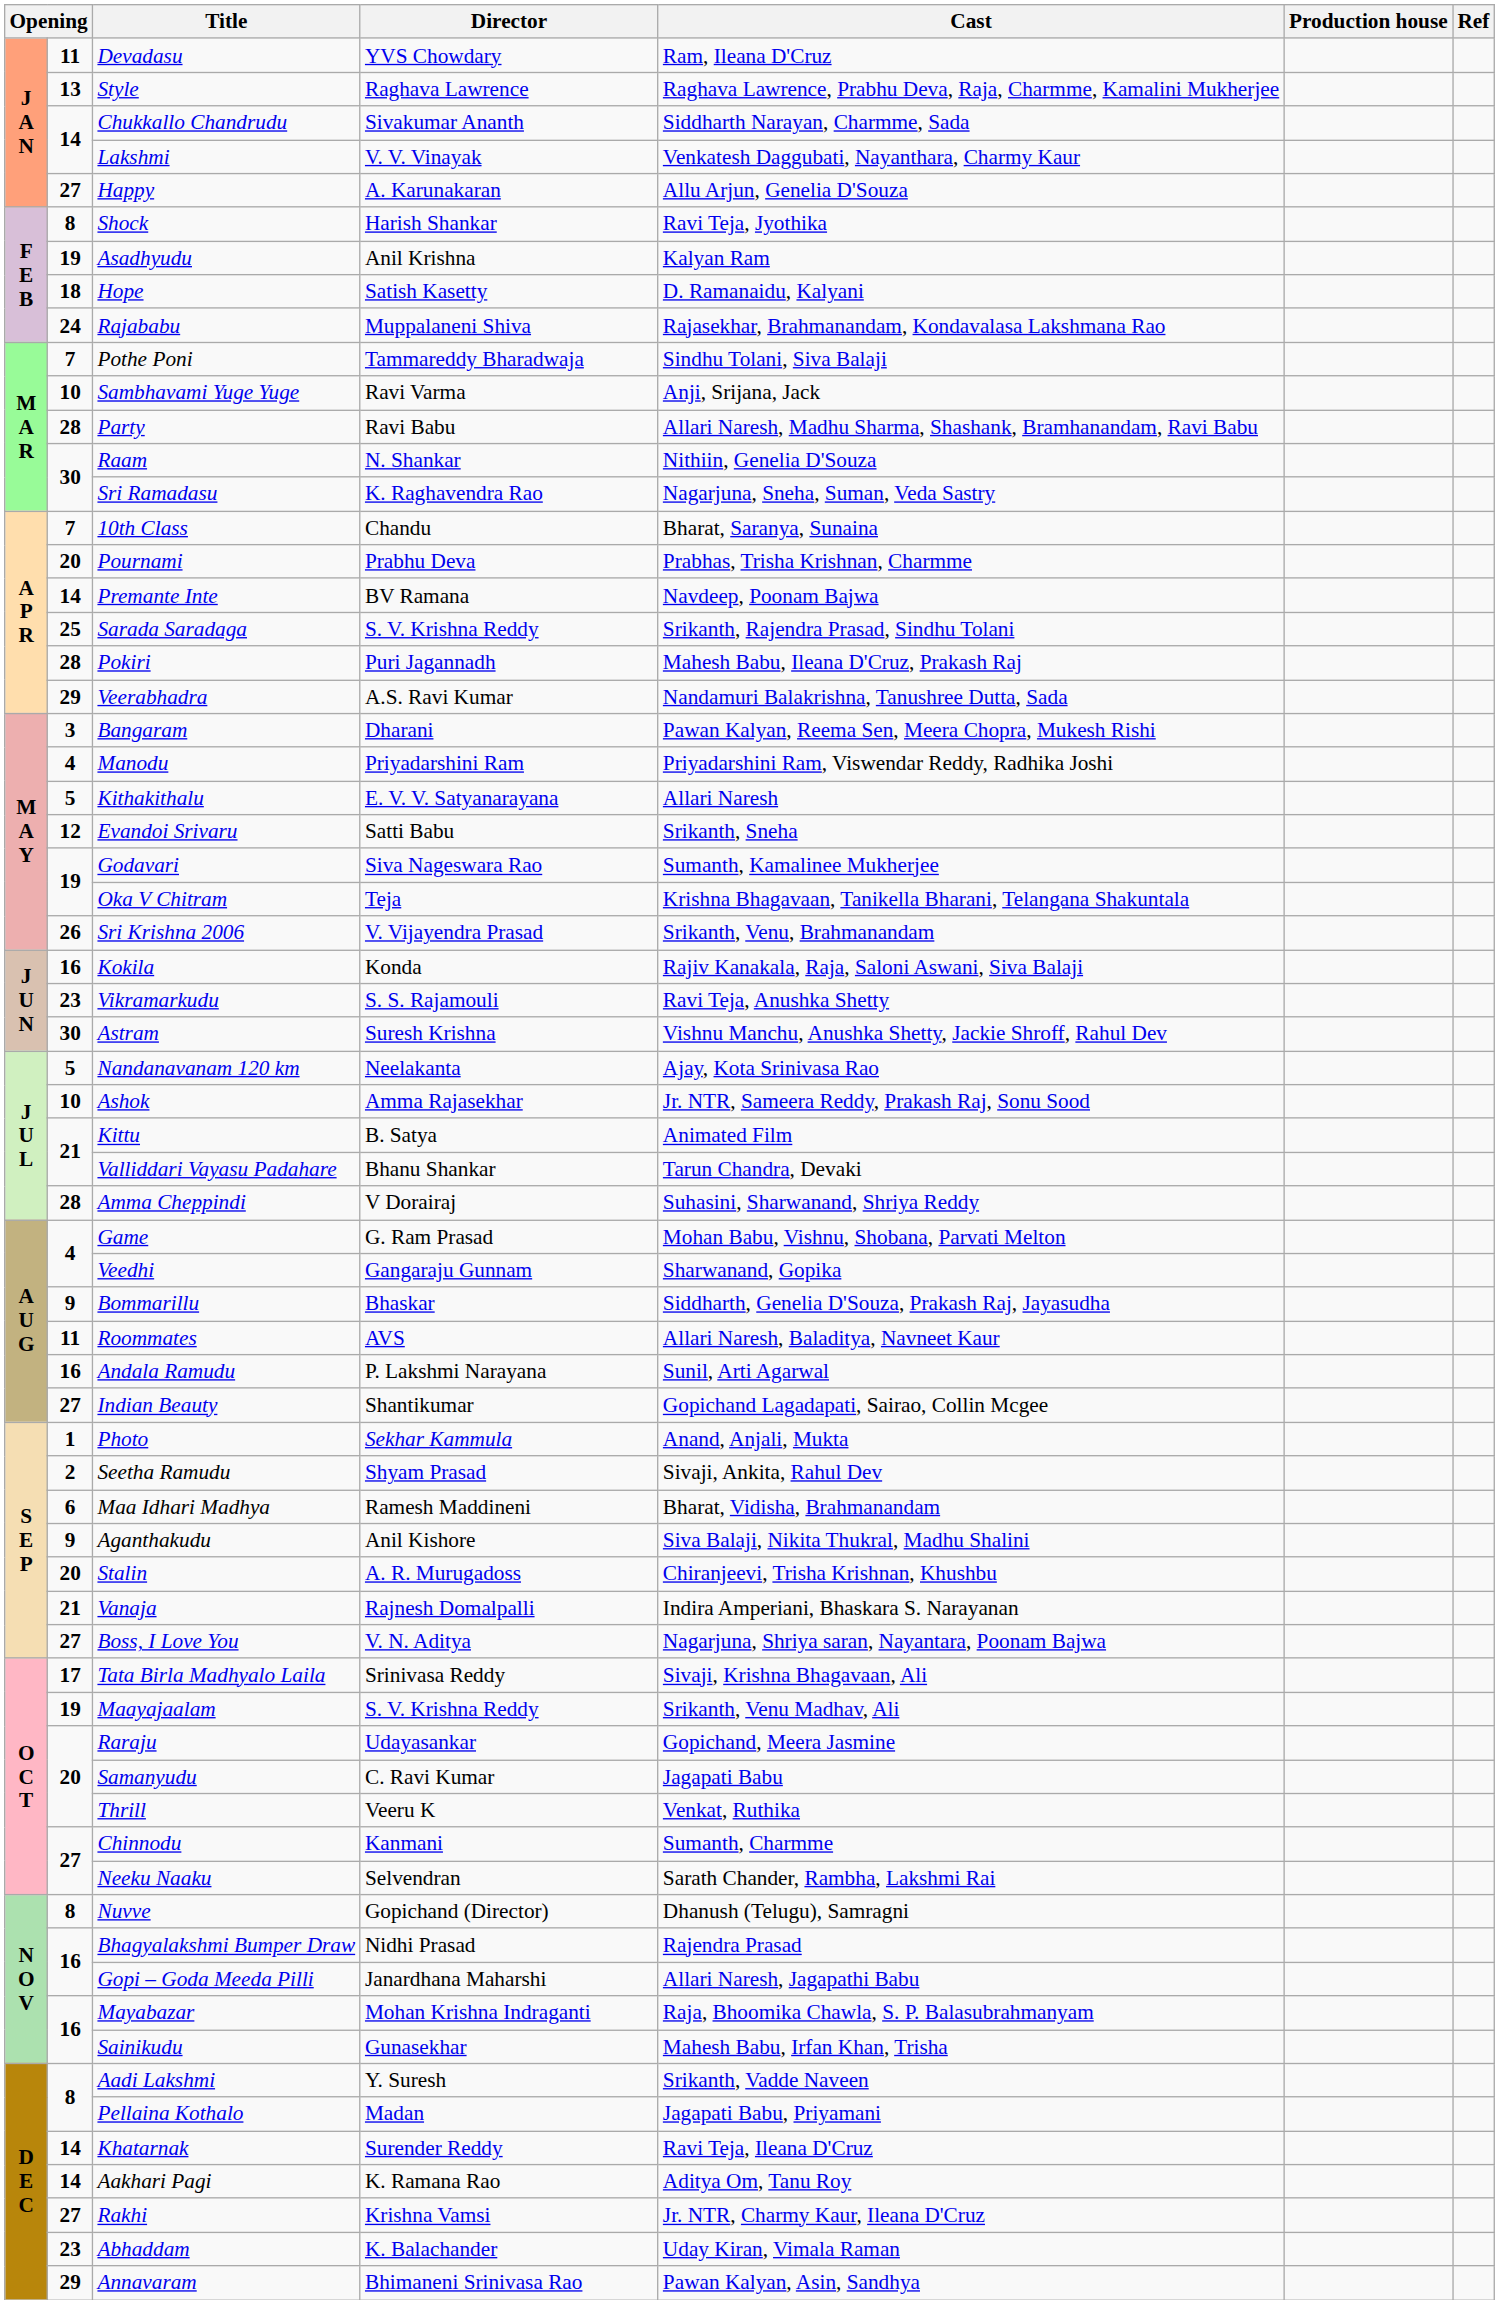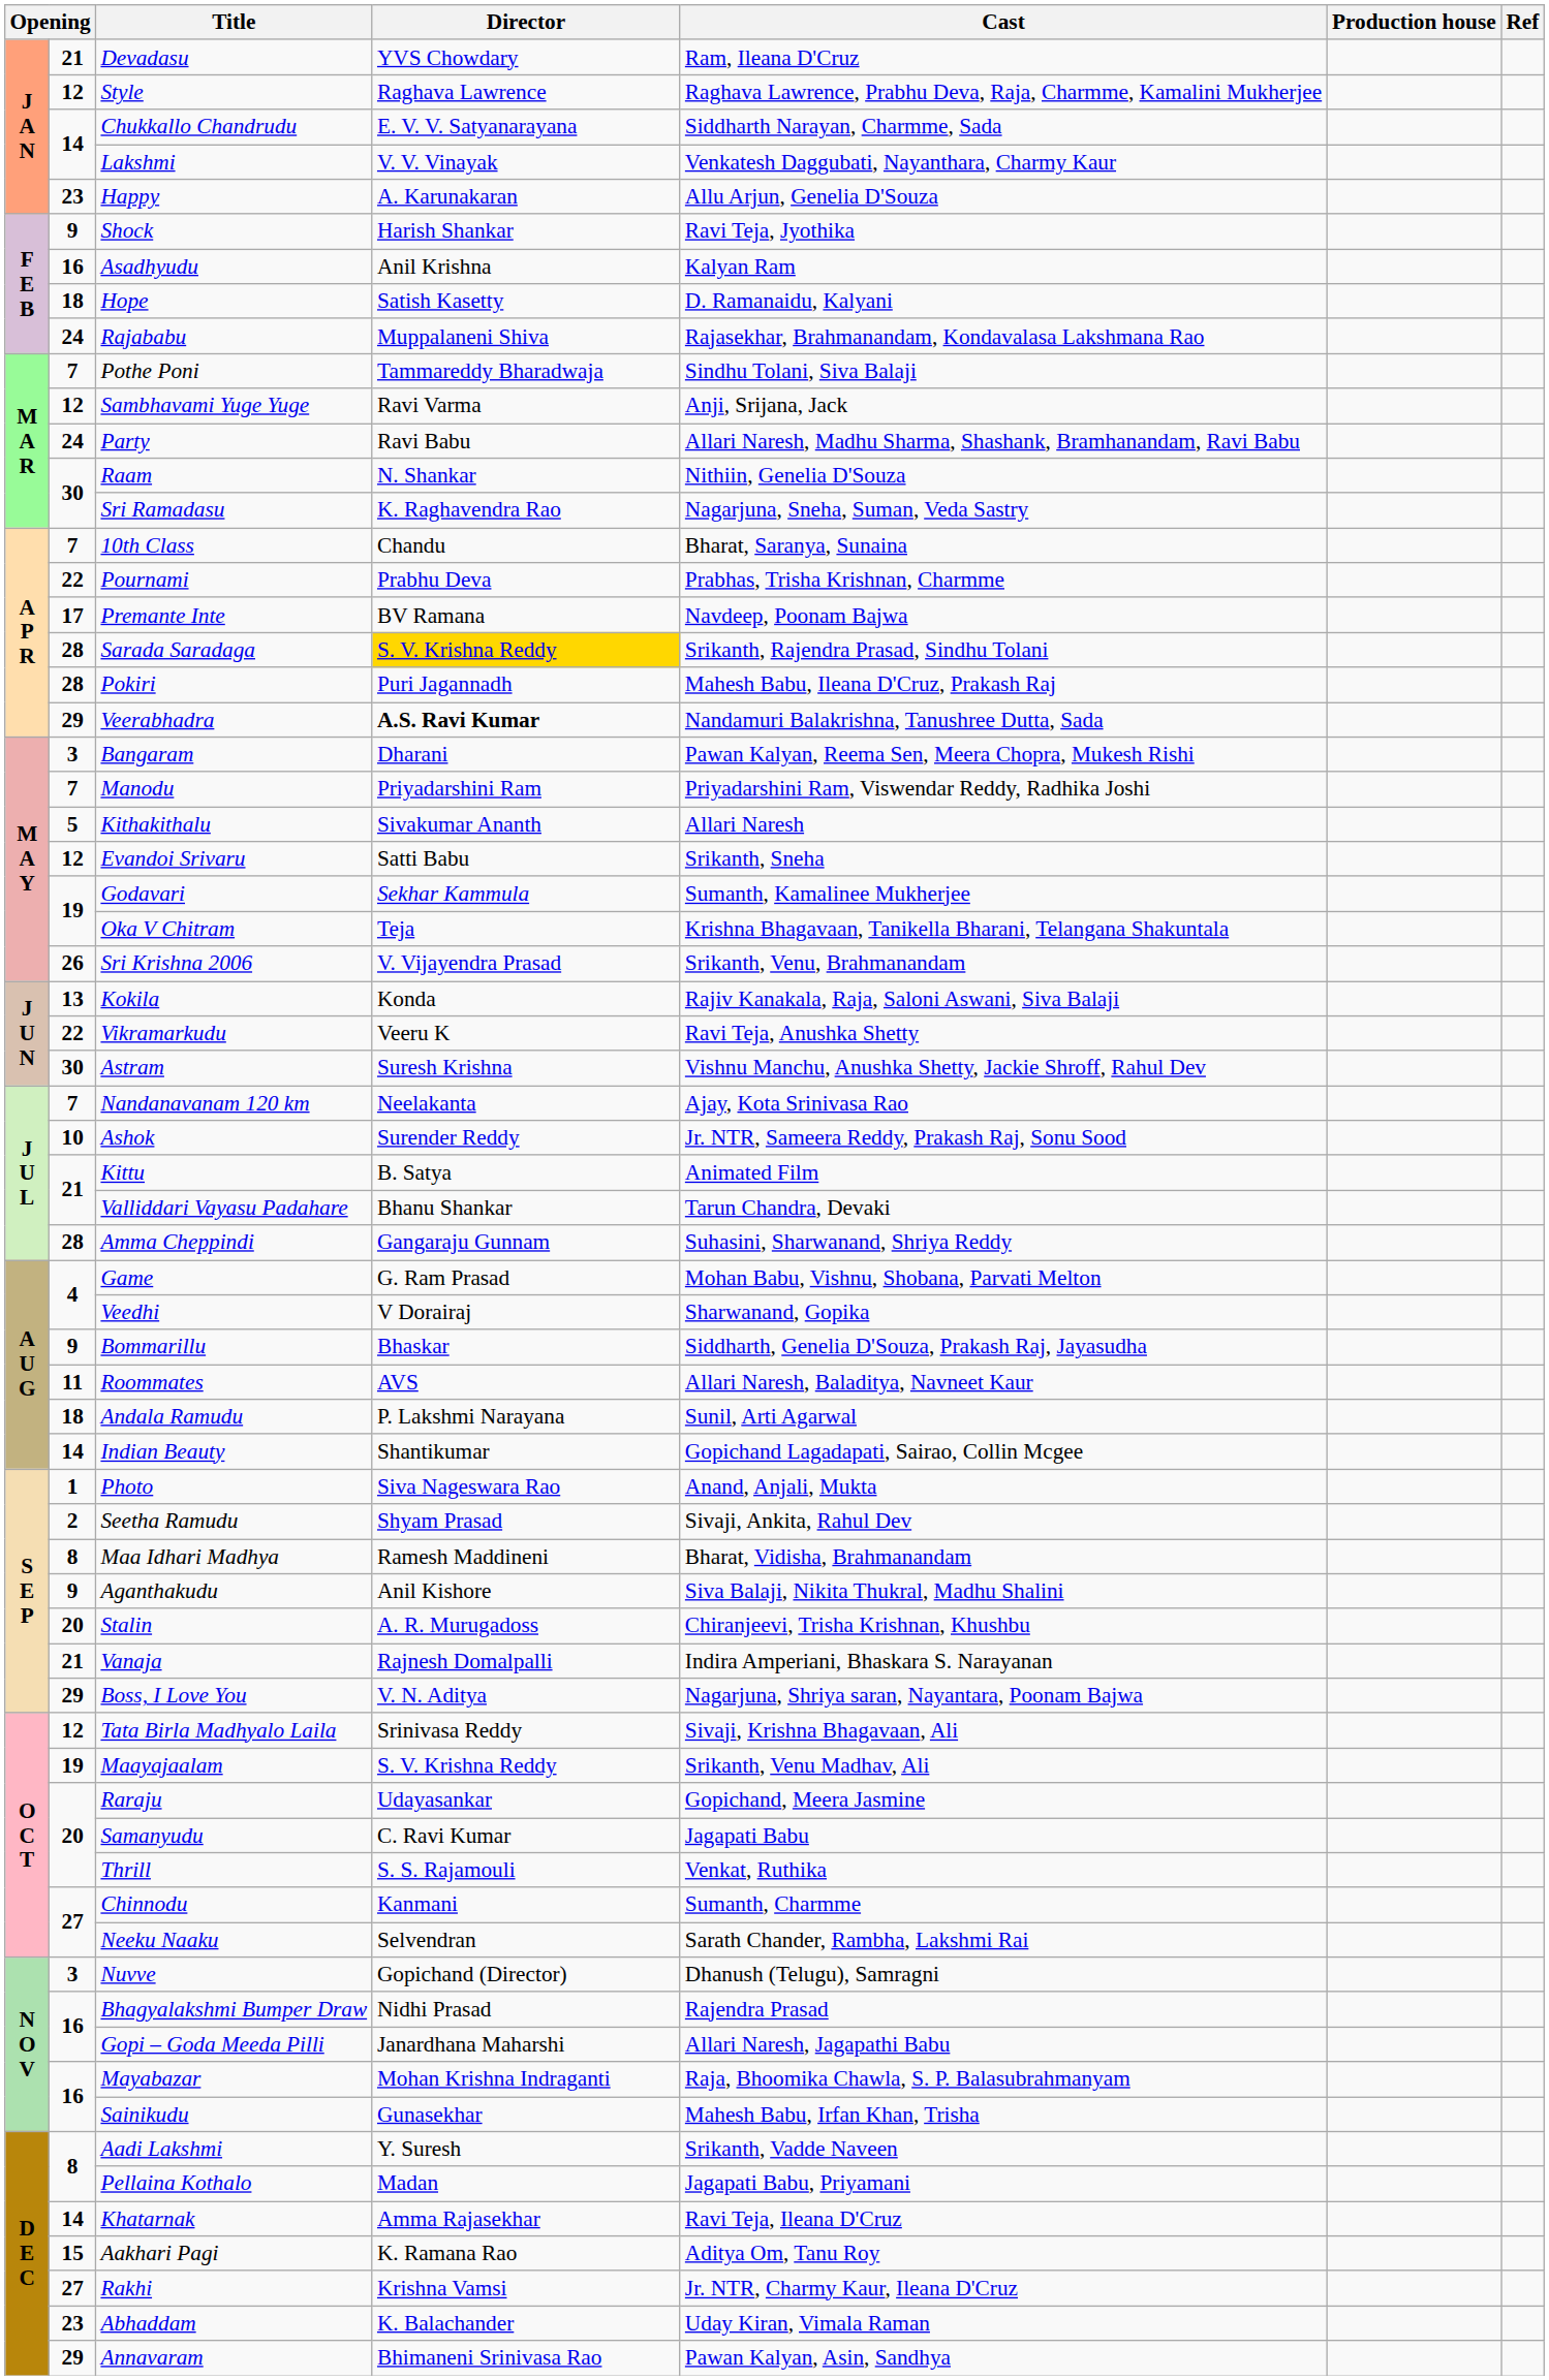Devadasu | column 2: 11 -> 21
Style | column 2: 13 -> 12
Chukkallo Chandrudu | Director: Sivakumar Ananth -> E. V. V. Satyanarayana
Happy | column 2: 27 -> 23
Shock | column 2: 8 -> 9
Asadhyudu | column 2: 19 -> 16
Sambhavami Yuge Yuge | column 2: 10 -> 12
Party | column 2: 28 -> 24
Pournami | column 2: 20 -> 22
Premante Inte | column 2: 14 -> 17
Sarada Saradaga | column 2: 25 -> 28
Sarada Saradaga | Director: no background -> gold background
Veerabhadra | Director: normal -> bold
Manodu | column 2: 4 -> 7
Kithakithalu | Director: E. V. V. Satyanarayana -> Sivakumar Ananth
Godavari | Director: Siva Nageswara Rao -> Sekhar Kammula
Kokila | column 2: 16 -> 13
Vikramarkudu | column 2: 23 -> 22
Vikramarkudu | Director: S. S. Rajamouli -> Veeru K
Nandanavanam 120 km | column 2: 5 -> 7
Ashok | Director: Amma Rajasekhar -> Surender Reddy
Amma Cheppindi | Director: V Dorairaj -> Gangaraju Gunnam
Veedhi | Director: Gangaraju Gunnam -> V Dorairaj
Andala Ramudu | column 2: 16 -> 18
Indian Beauty | column 2: 27 -> 14
Photo | Director: Sekhar Kammula -> Siva Nageswara Rao
Maa Idhari Madhya | column 2: 6 -> 8
Boss, I Love You | column 2: 27 -> 29
Tata Birla Madhyalo Laila | column 2: 17 -> 12
Thrill | Director: Veeru K -> S. S. Rajamouli
Nuvve | column 2: 8 -> 3
Khatarnak | Director: Surender Reddy -> Amma Rajasekhar
Aakhari Pagi | column 2: 14 -> 15
